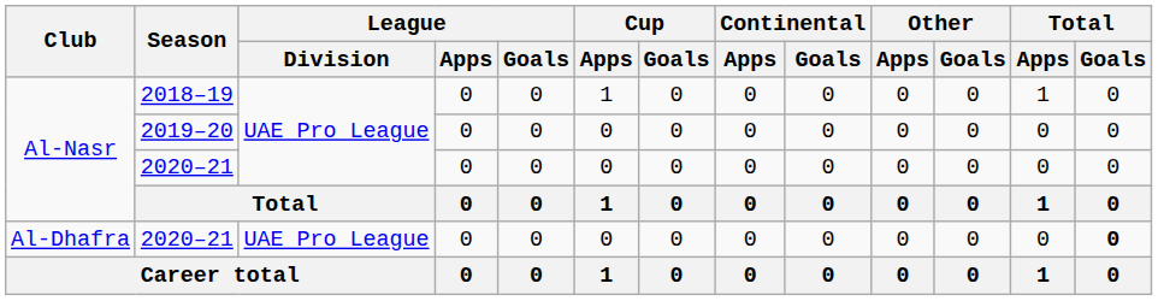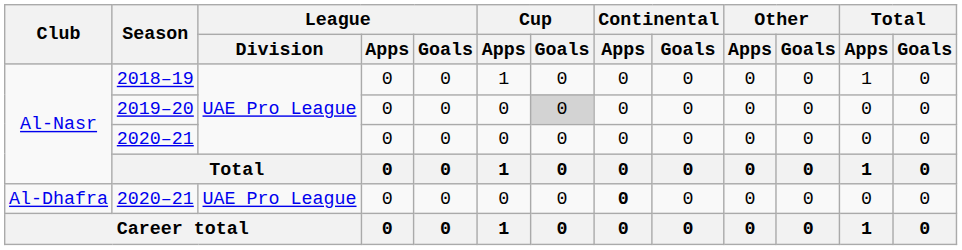2019–20 | Cup / Goals: no background -> lightgrey background
Al-Dhafra / 2020–21 | Continental / Apps: normal -> bold
Al-Dhafra / 2020–21 | Total / Goals: bold -> normal
